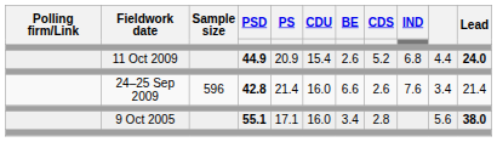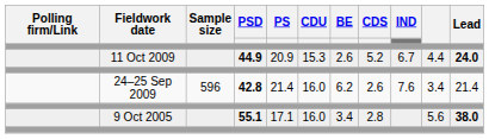11 Oct 2009 | CDU: 15.4 -> 15.3
11 Oct 2009 | IND: 6.8 -> 6.7
24–25 Sep 2009 | BE: 6.6 -> 6.2
